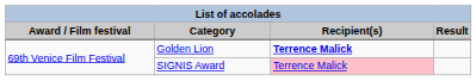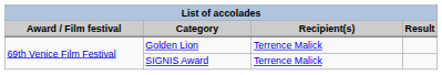Golden Lion | Recipient(s): bold -> normal
SIGNIS Award | Recipient(s): pink background -> no background
